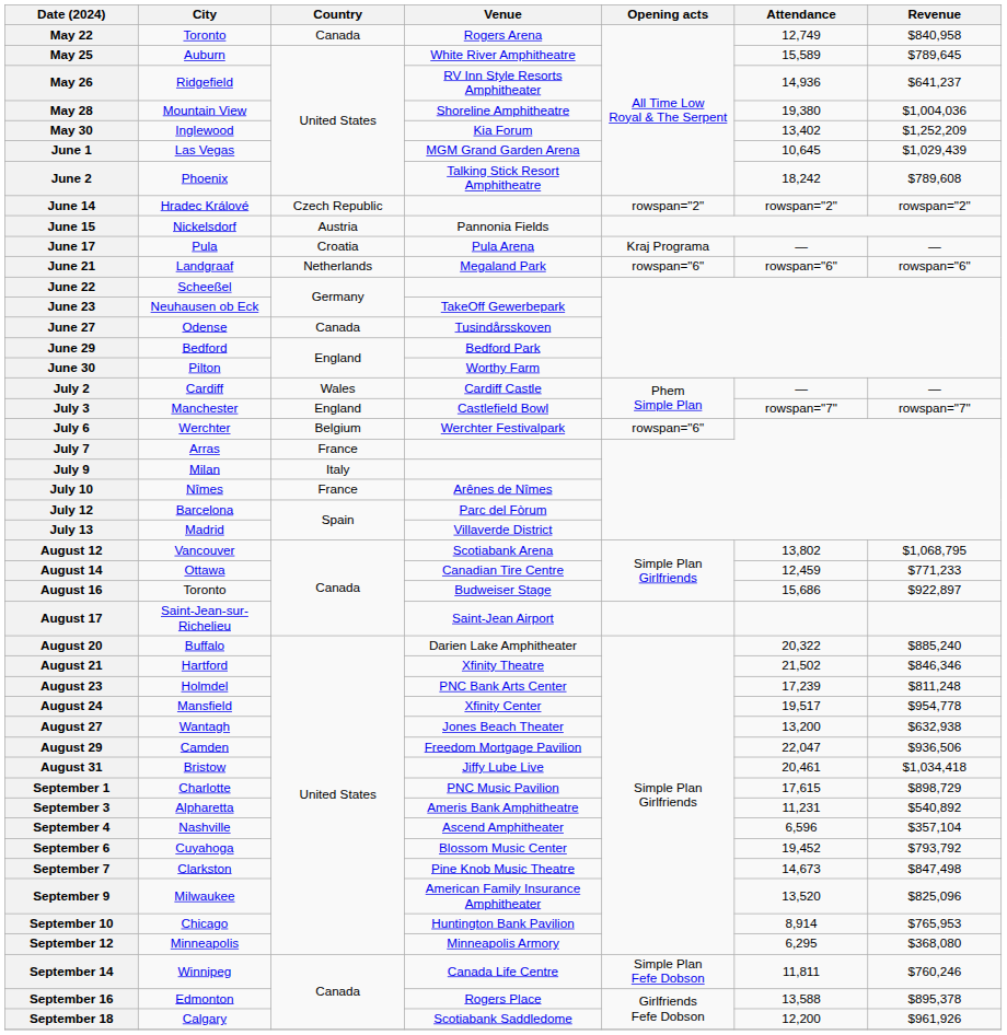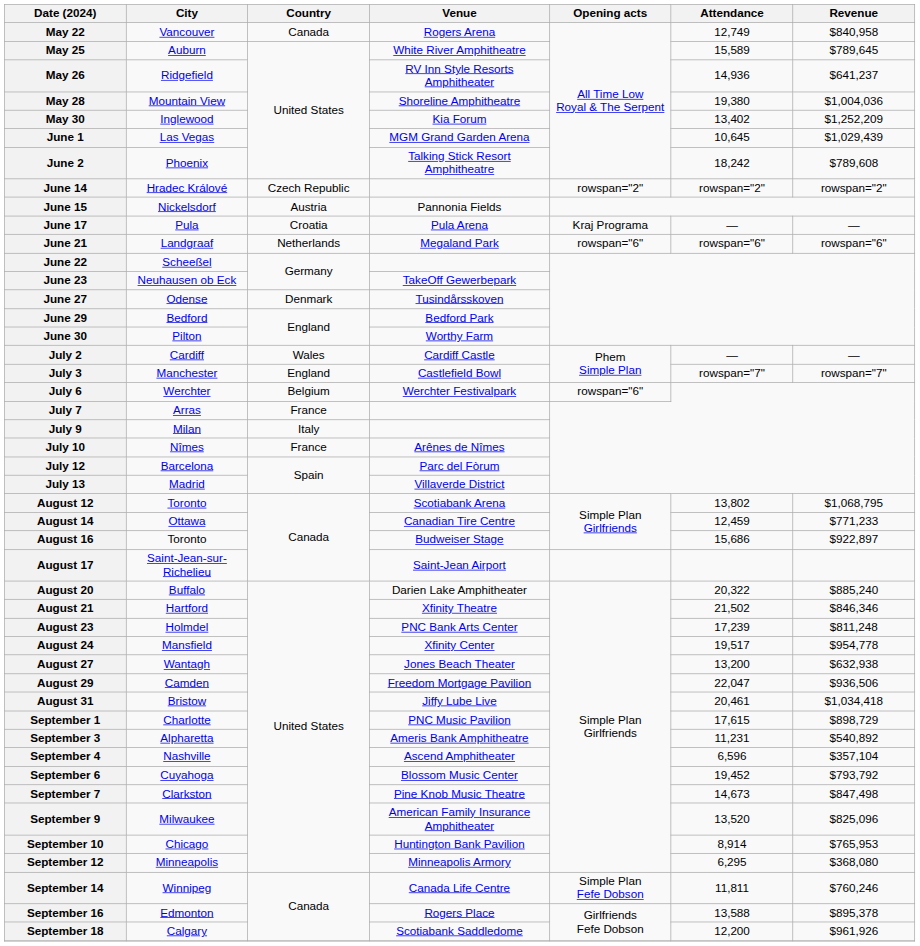May 22 | City: Toronto -> Vancouver
June 27 | Country: Canada -> Denmark
August 12 | City: Vancouver -> Toronto
